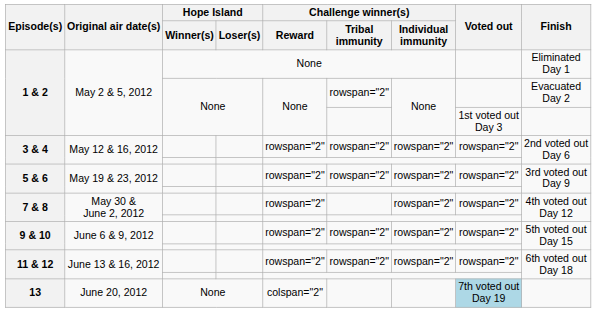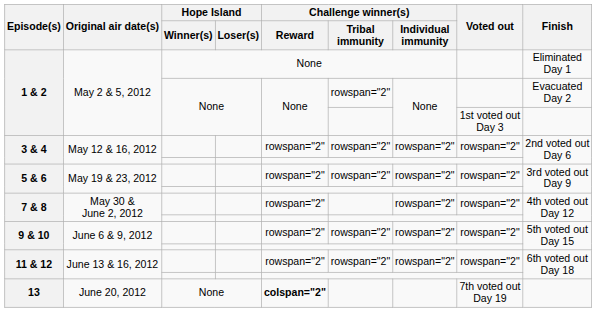13 | Challenge winner(s) / Reward: normal -> bold
13 | Voted out: lightblue background -> no background
